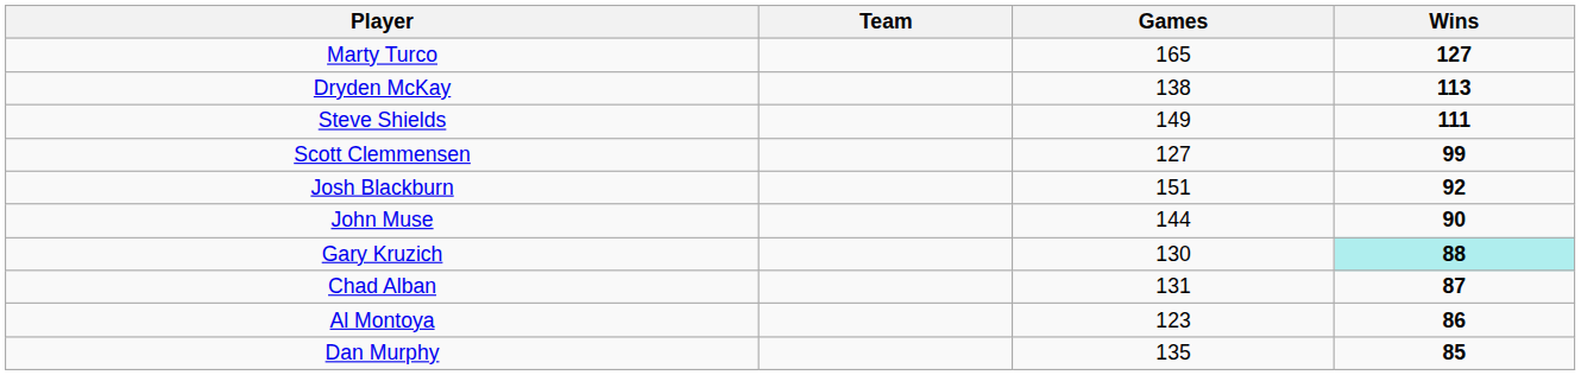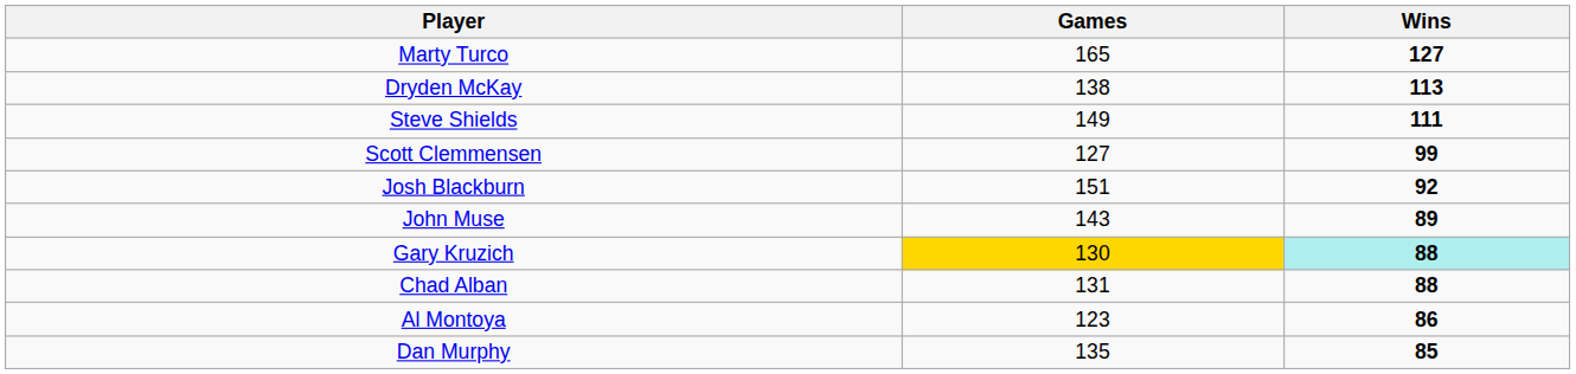- column: Team
John Muse | Games: 144 -> 143
John Muse | Wins: 90 -> 89
Gary Kruzich | Games: no background -> gold background
Chad Alban | Wins: 87 -> 88
